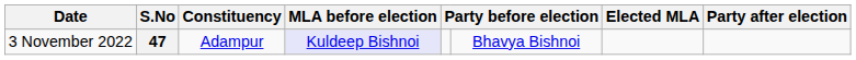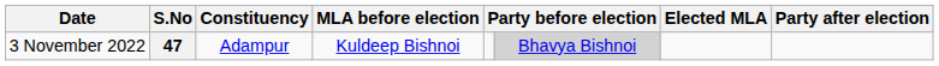47 | MLA before election: lavender background -> no background
47 | column 6: no background -> lightgrey background
